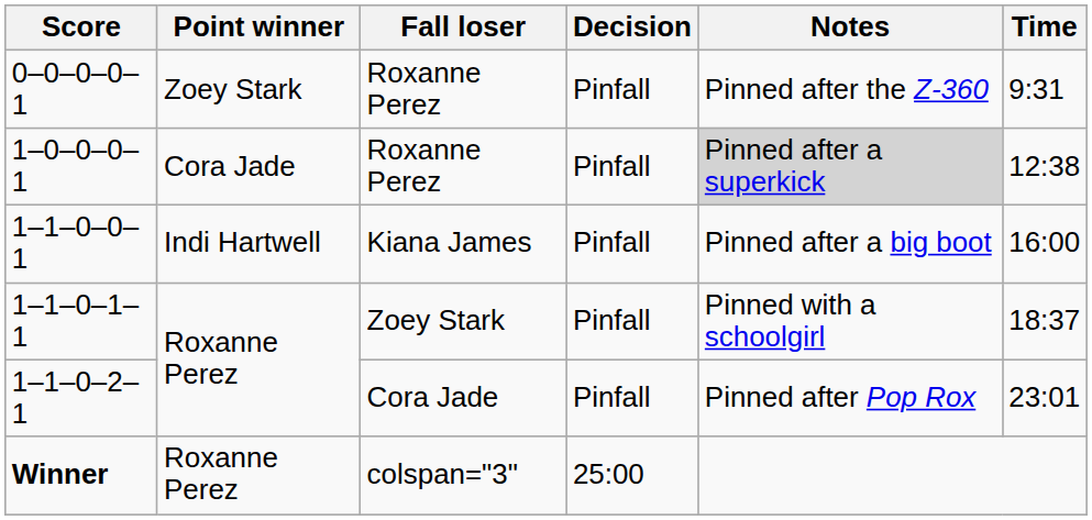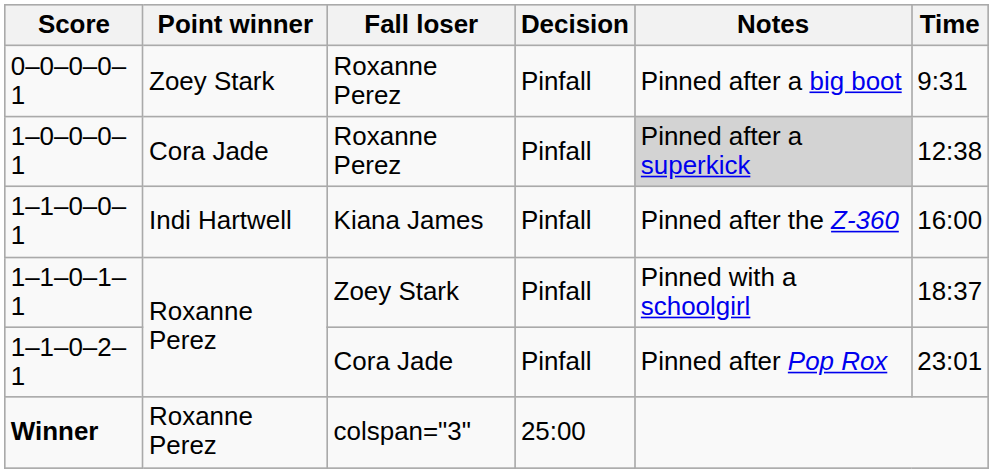0–0–0–0–1 | Notes: Pinned after the Z-360 -> Pinned after a big boot
1–1–0–0–1 | Notes: Pinned after a big boot -> Pinned after the Z-360
